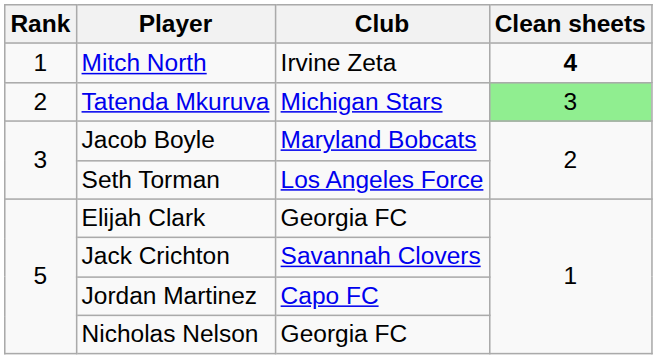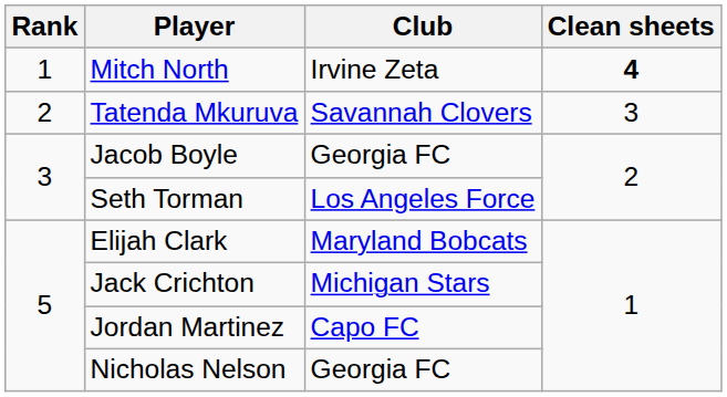Tatenda Mkuruva | Club: Michigan Stars -> Savannah Clovers
Tatenda Mkuruva | Clean sheets: lightgreen background -> no background
Jacob Boyle | Club: Maryland Bobcats -> Georgia FC
Elijah Clark | Club: Georgia FC -> Maryland Bobcats
Jack Crichton | Club: Savannah Clovers -> Michigan Stars
